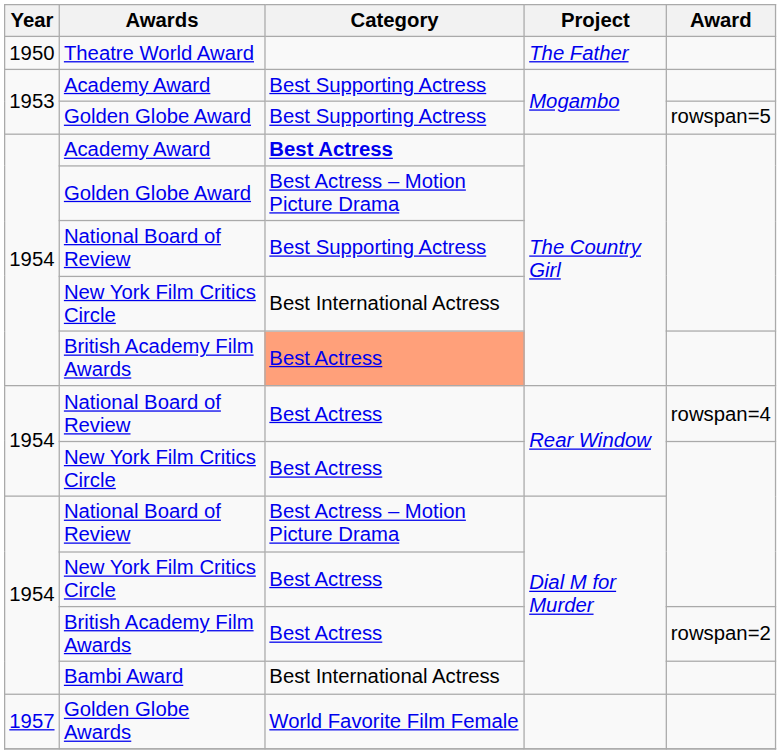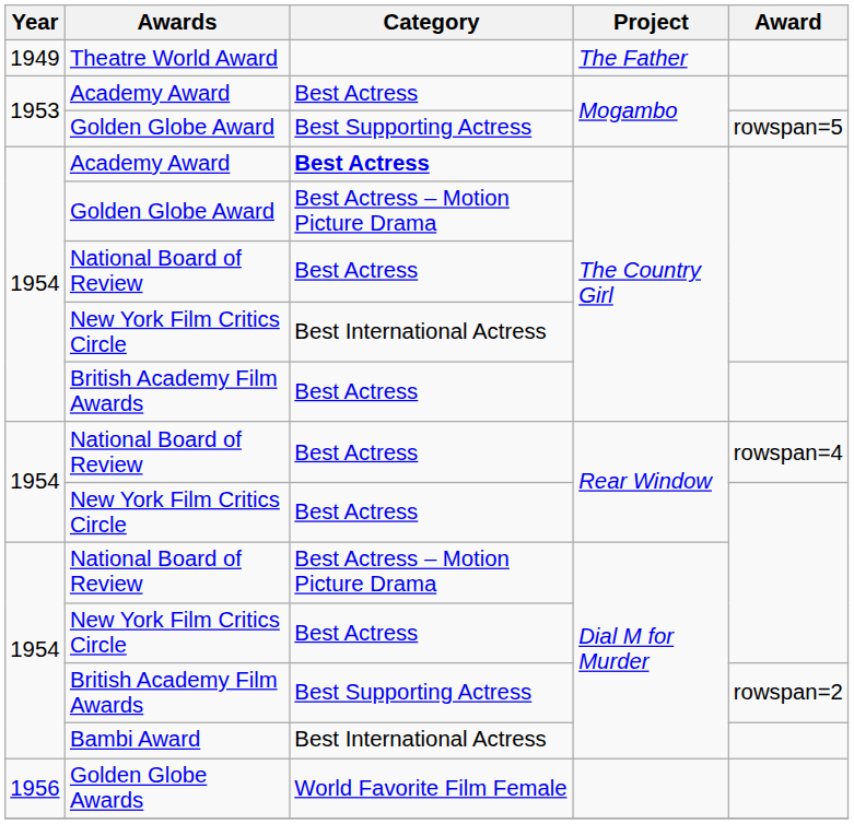Theatre World Award | Year: 1950 -> 1949
Academy Award / Mogambo | Category: Best Supporting Actress -> Best Actress
National Board of Review / The Country Girl | Category: Best Supporting Actress -> Best Actress
British Academy Film Awards / The Country Girl | Category: lightsalmon background -> no background
British Academy Film Awards / Dial M for Murder | Category: Best Actress -> Best Supporting Actress
Golden Globe Awards | Year: 1957 -> 1956
